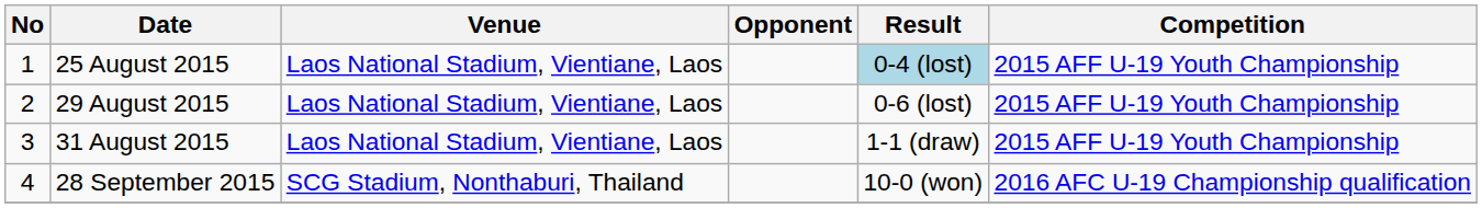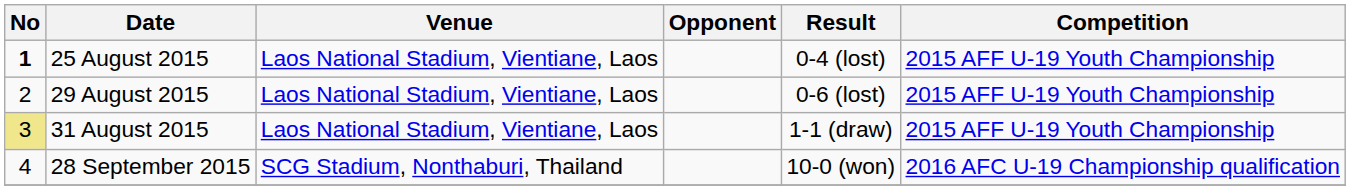25 August 2015 | No: normal -> bold
25 August 2015 | Result: lightblue background -> no background
31 August 2015 | No: no background -> khaki background
